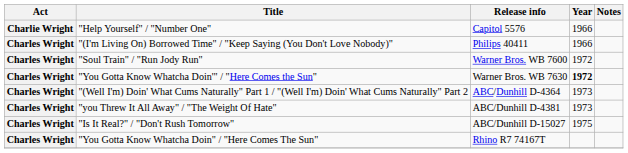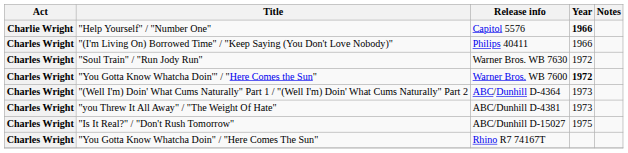"Help Yourself" / "Number One" | Year: normal -> bold
"Soul Train" / "Run Jody Run" | Release info: Warner Bros. WB 7600 -> Warner Bros. WB 7630
"You Gotta Know Whatcha Doin'" / "Here Comes the Sun" | Release info: Warner Bros. WB 7630 -> Warner Bros. WB 7600
